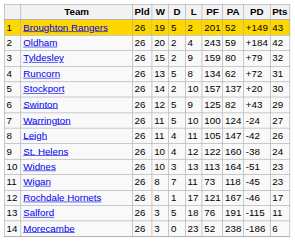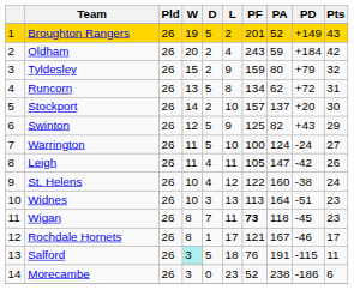Wigan | PF: normal -> bold
Salford | W: no background -> paleturquoise background
